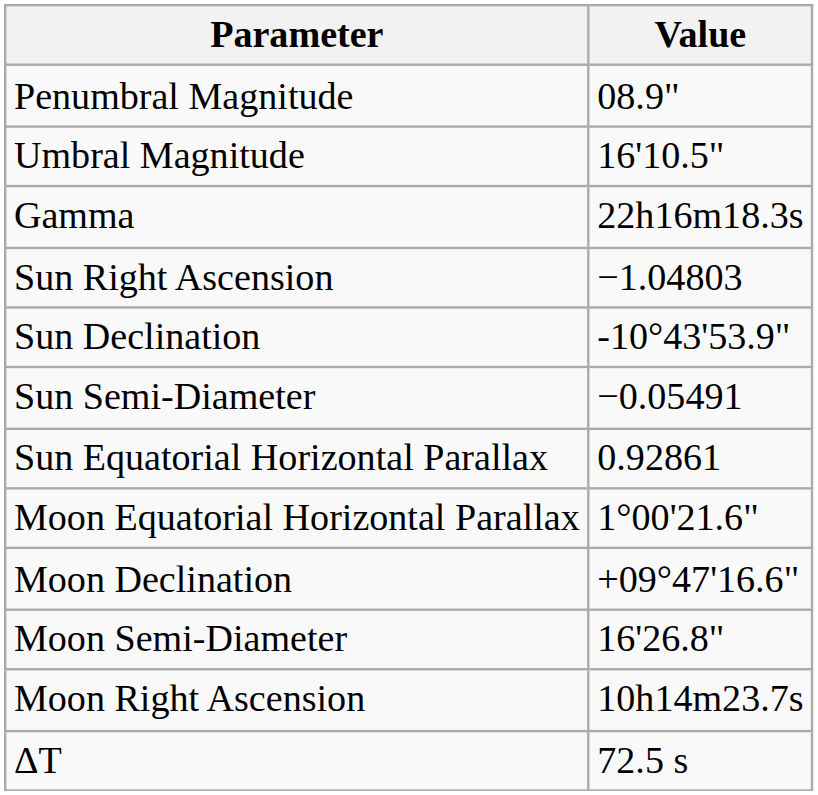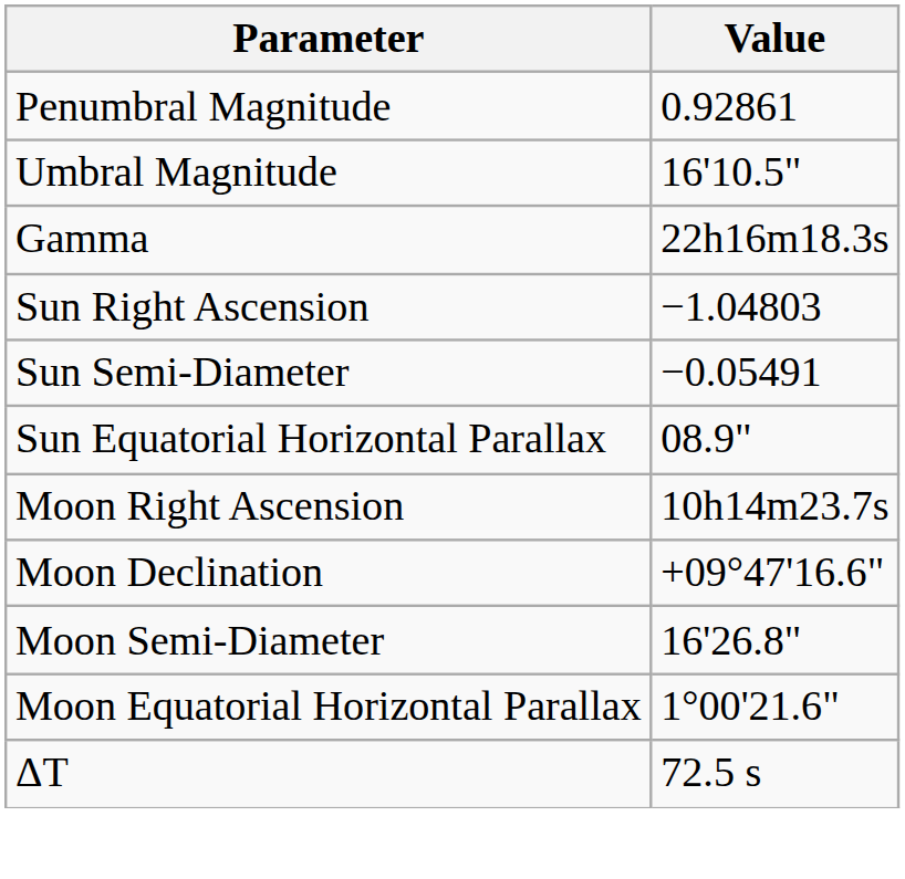Penumbral Magnitude | Value: 08.9" -> 0.92861
- row: Sun Declination | -10°43'53.9"
Sun Equatorial Horizontal Parallax | Value: 0.92861 -> 08.9"
rows swapped: Moon Right Ascension <-> Moon Equatorial Horizontal Parallax
